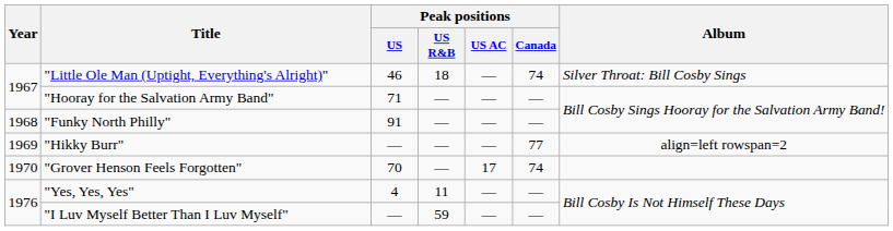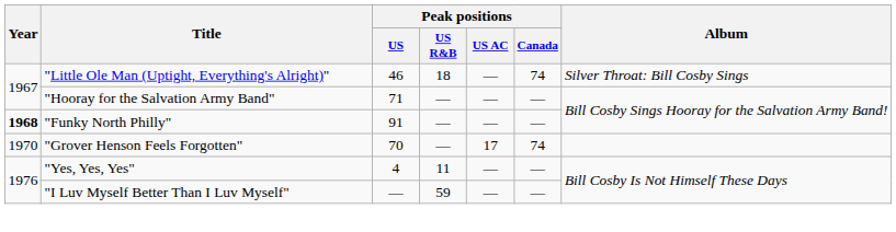"Funky North Philly" | Year: normal -> bold
- row: 1969 | "Hikky Burr" | — | — | — | 77 | align=left rowspan=2
